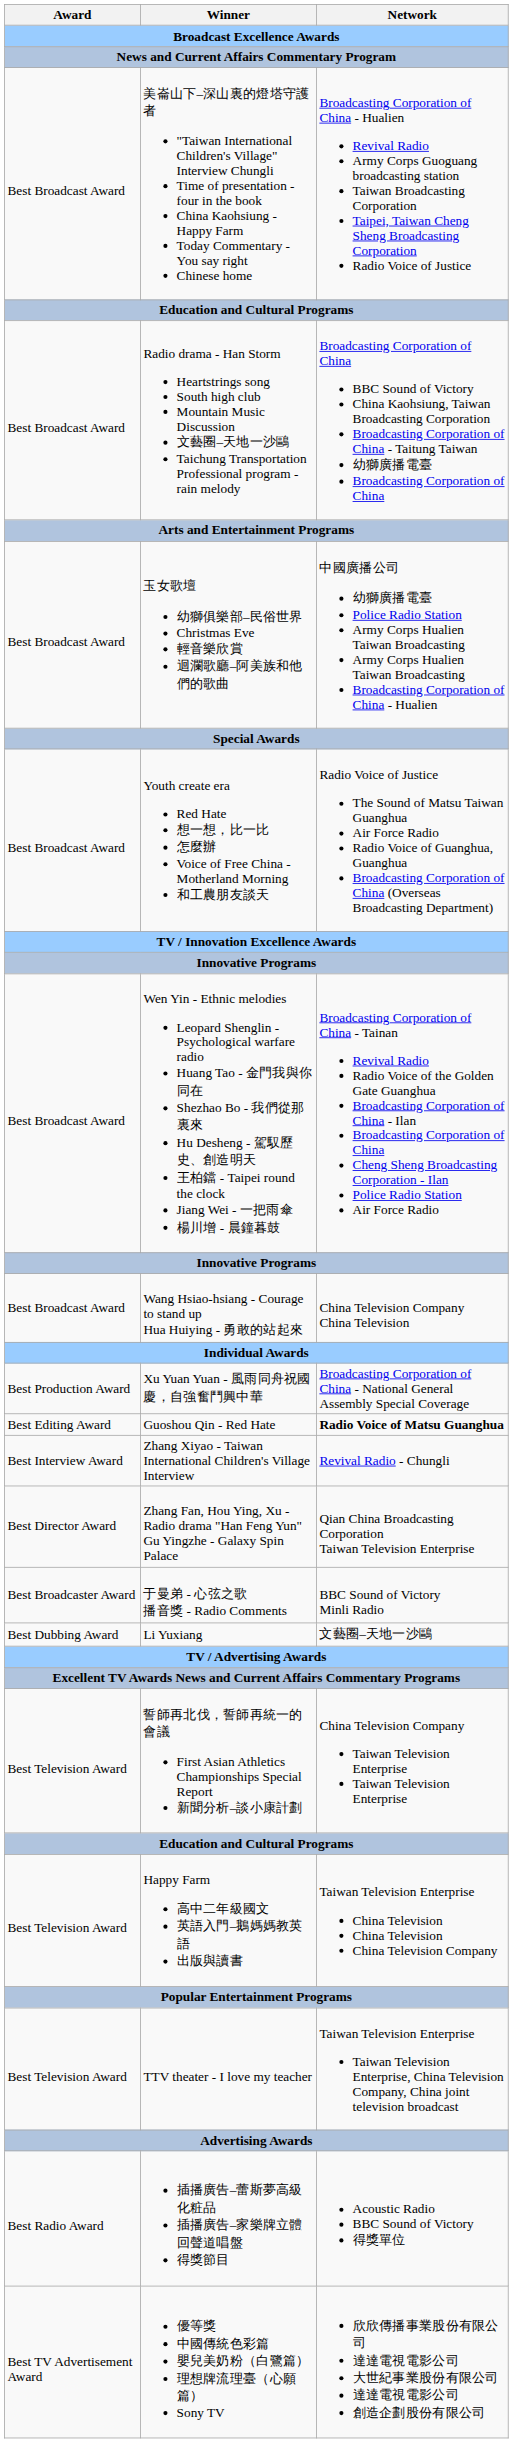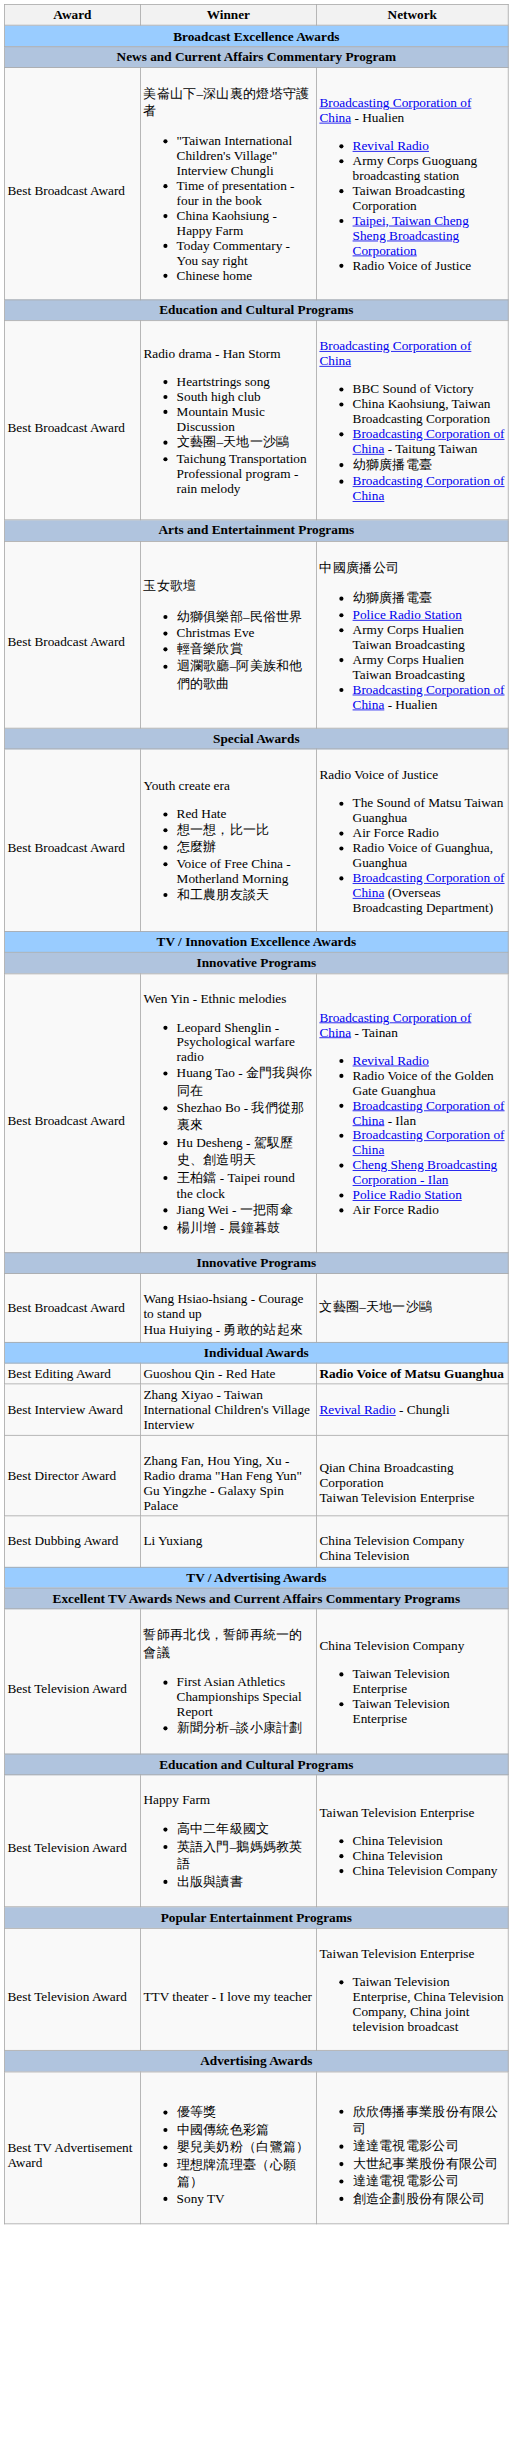Wang Hsiao-hsiang - Courage to stand up Hua Huiying - 勇敢的站起來 | Network: China Television Company China Television -> 文藝圈–天地一沙鷗
- row: Best Production Award | Xu Yuan Yuan - 風雨同舟祝國慶，自強奮鬥興中華 | Broadcasting Corporation of China - National General Assembly Special Coverage
- row: Best Broadcaster Award | 于曼弟 - 心弦之歌 播音獎 - Radio Comments | BBC Sound of Victory Minli Radio
Li Yuxiang | Network: 文藝圈–天地一沙鷗 -> China Television Company China Television
- row: Best Radio Award | 插播廣告–蕾斯夢高級化粧品 插播廣告–家樂牌立體回聲道唱盤 得獎節目 | Acoustic Radio BBC Sound of Victory 得獎單位
